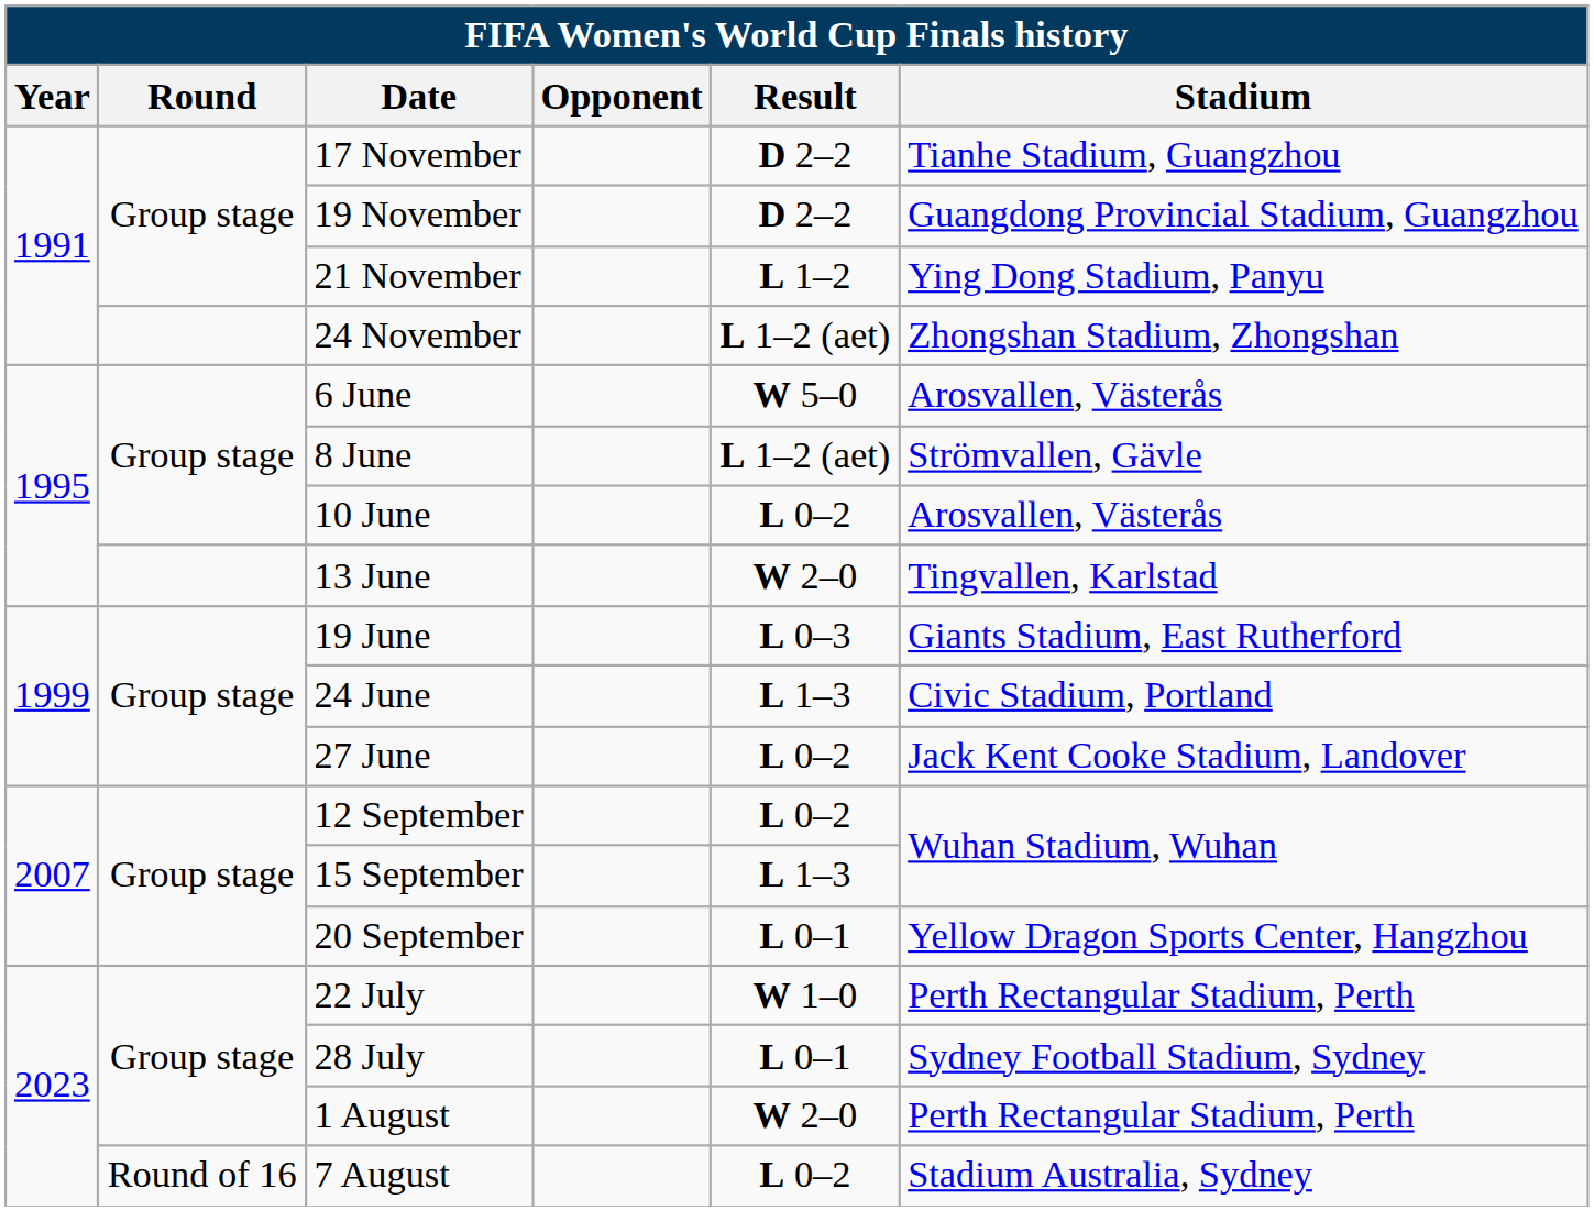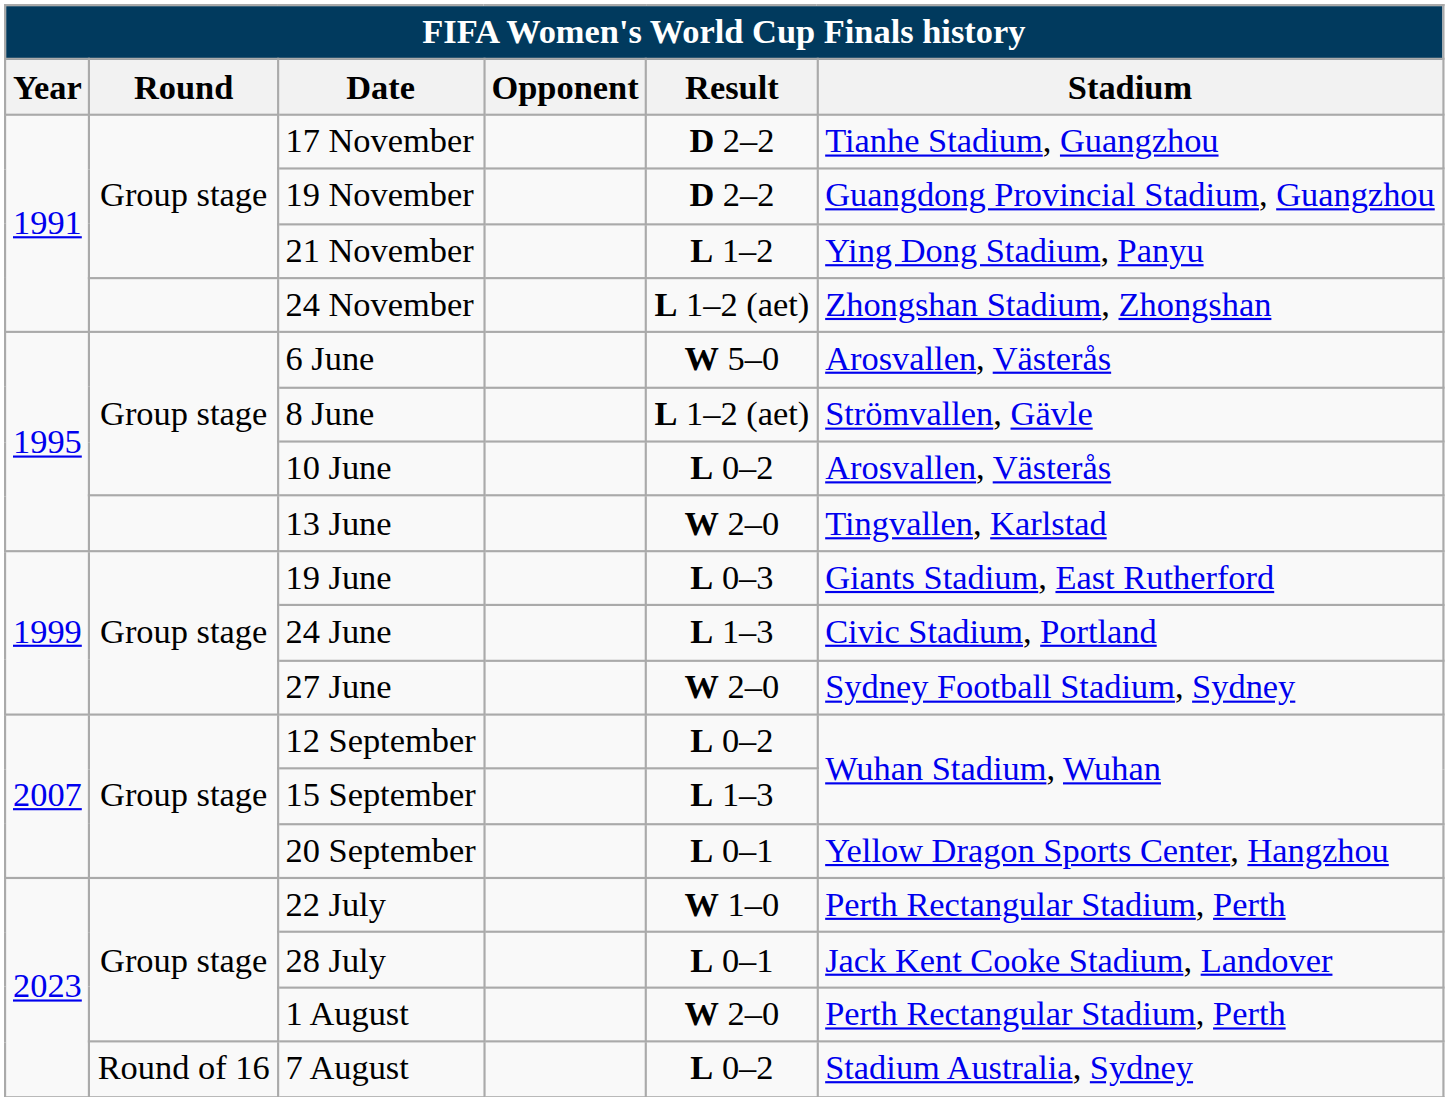27 June | Result: L 0–2 -> W 2–0
27 June | Stadium: Jack Kent Cooke Stadium, Landover -> Sydney Football Stadium, Sydney
28 July | Stadium: Sydney Football Stadium, Sydney -> Jack Kent Cooke Stadium, Landover
